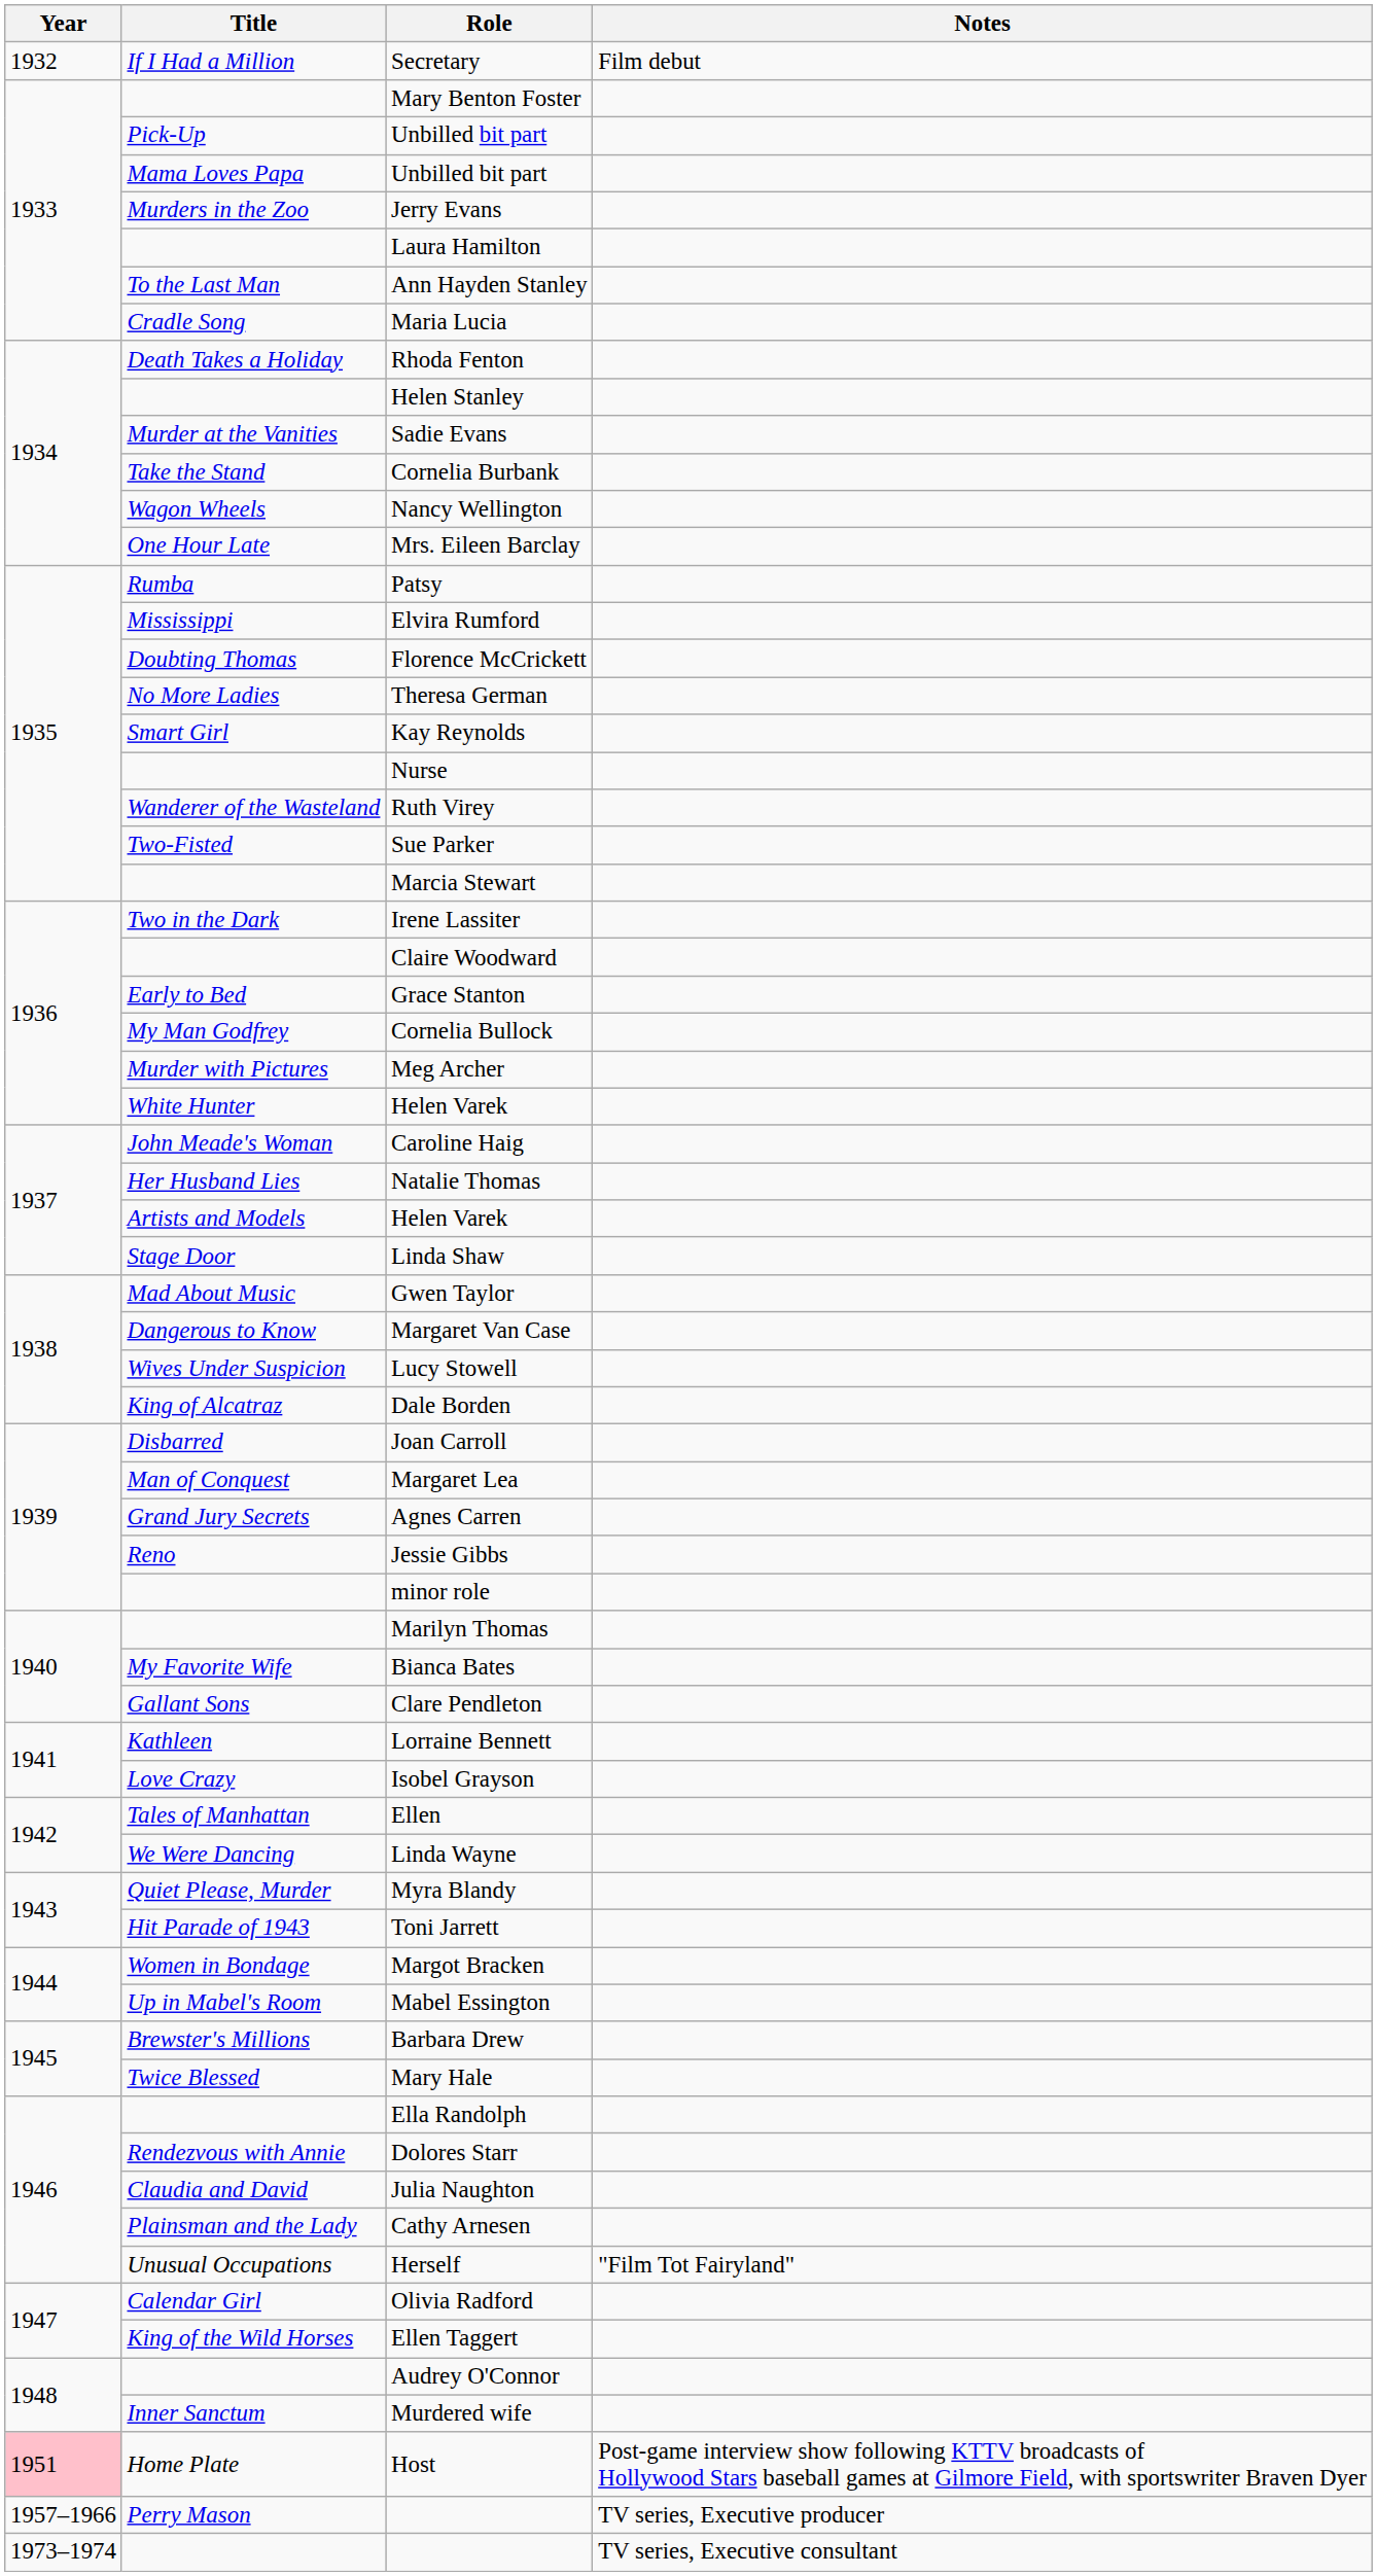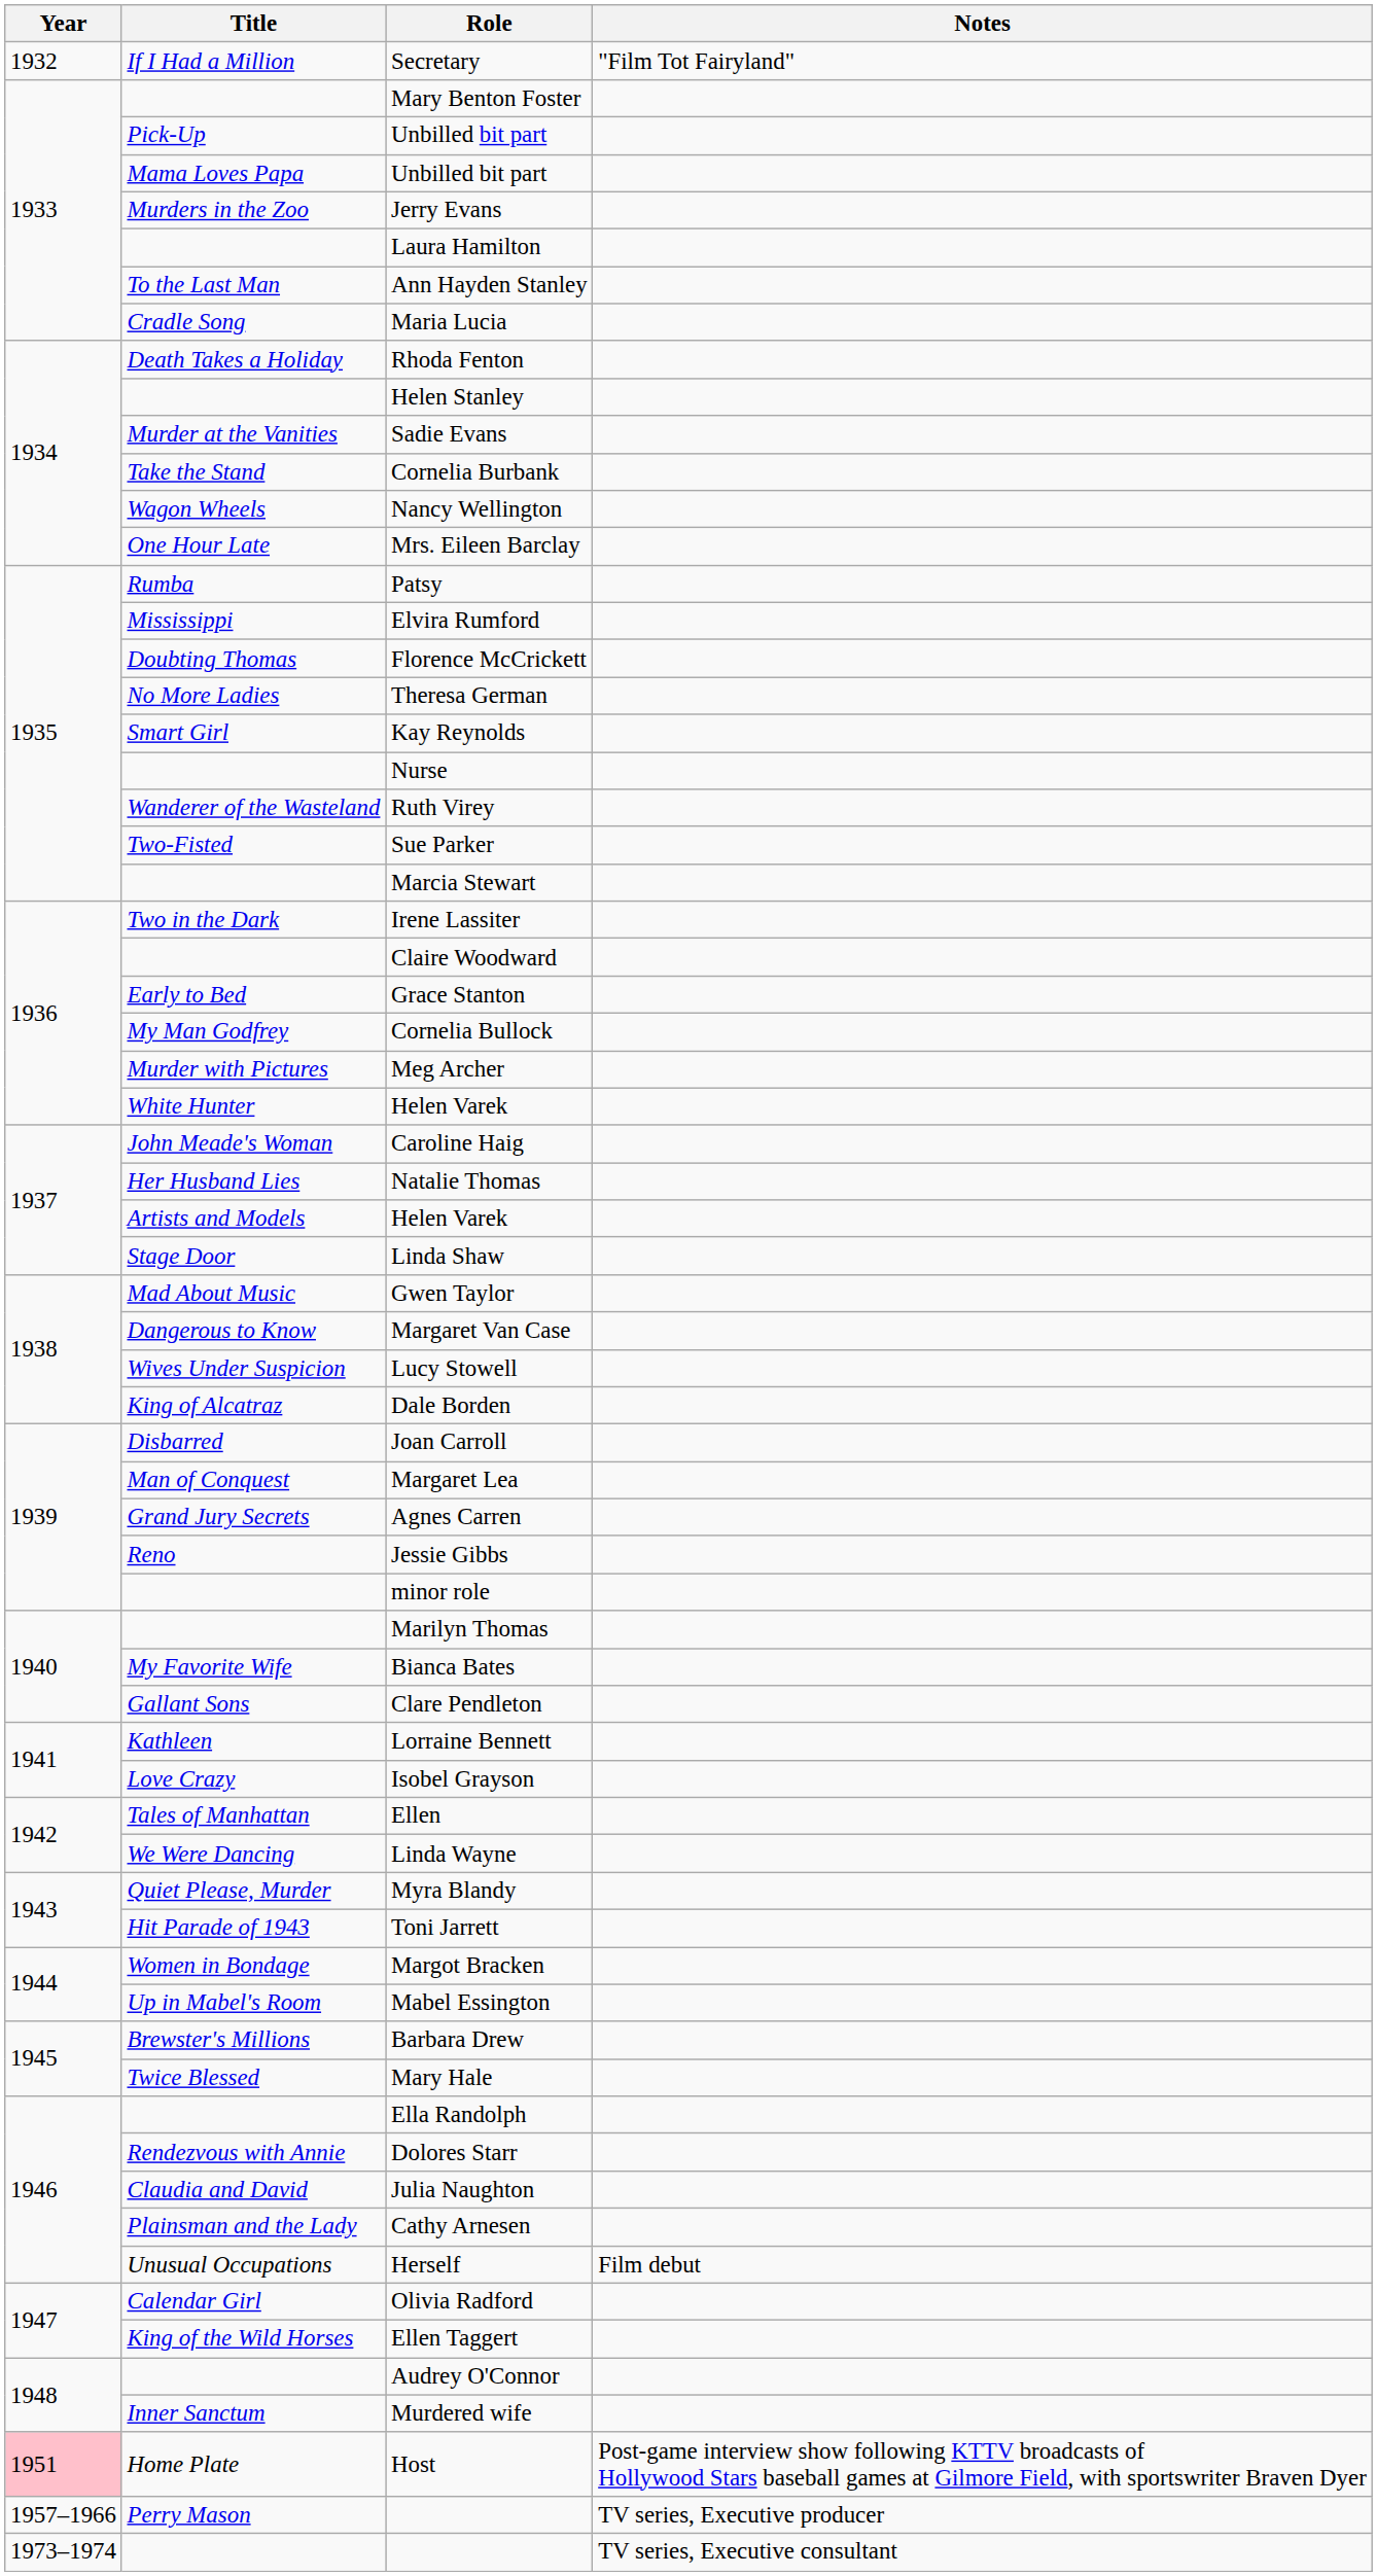Secretary | Notes: Film debut -> "Film Tot Fairyland"
Herself | Notes: "Film Tot Fairyland" -> Film debut
